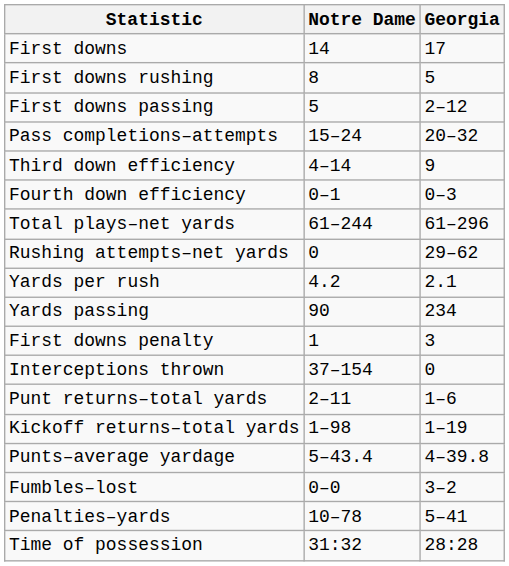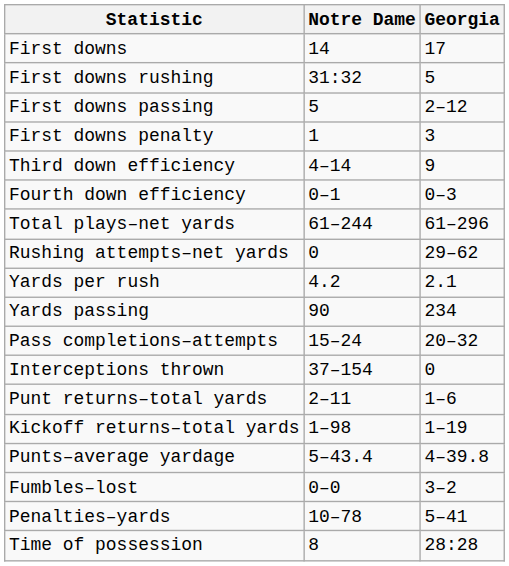First downs rushing | Notre Dame: 8 -> 31:32
rows swapped: First downs penalty <-> Pass completions–attempts
Time of possession | Notre Dame: 31:32 -> 8
